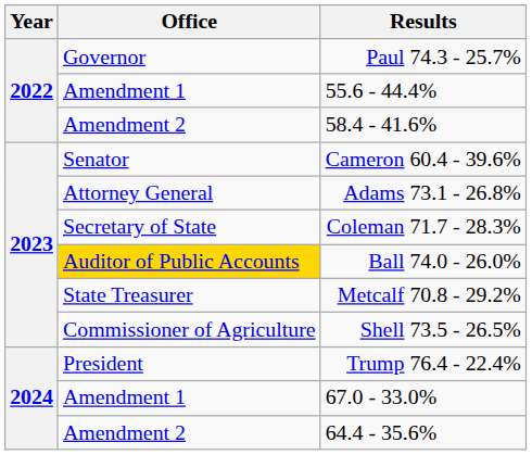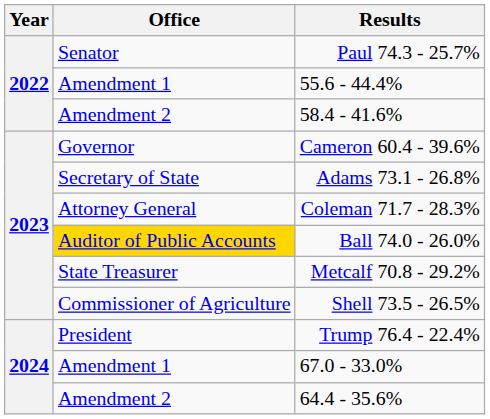Paul 74.3 - 25.7% | Office: Governor -> Senator
Cameron 60.4 - 39.6% | Office: Senator -> Governor
Adams 73.1 - 26.8% | Office: Attorney General -> Secretary of State
Coleman 71.7 - 28.3% | Office: Secretary of State -> Attorney General
